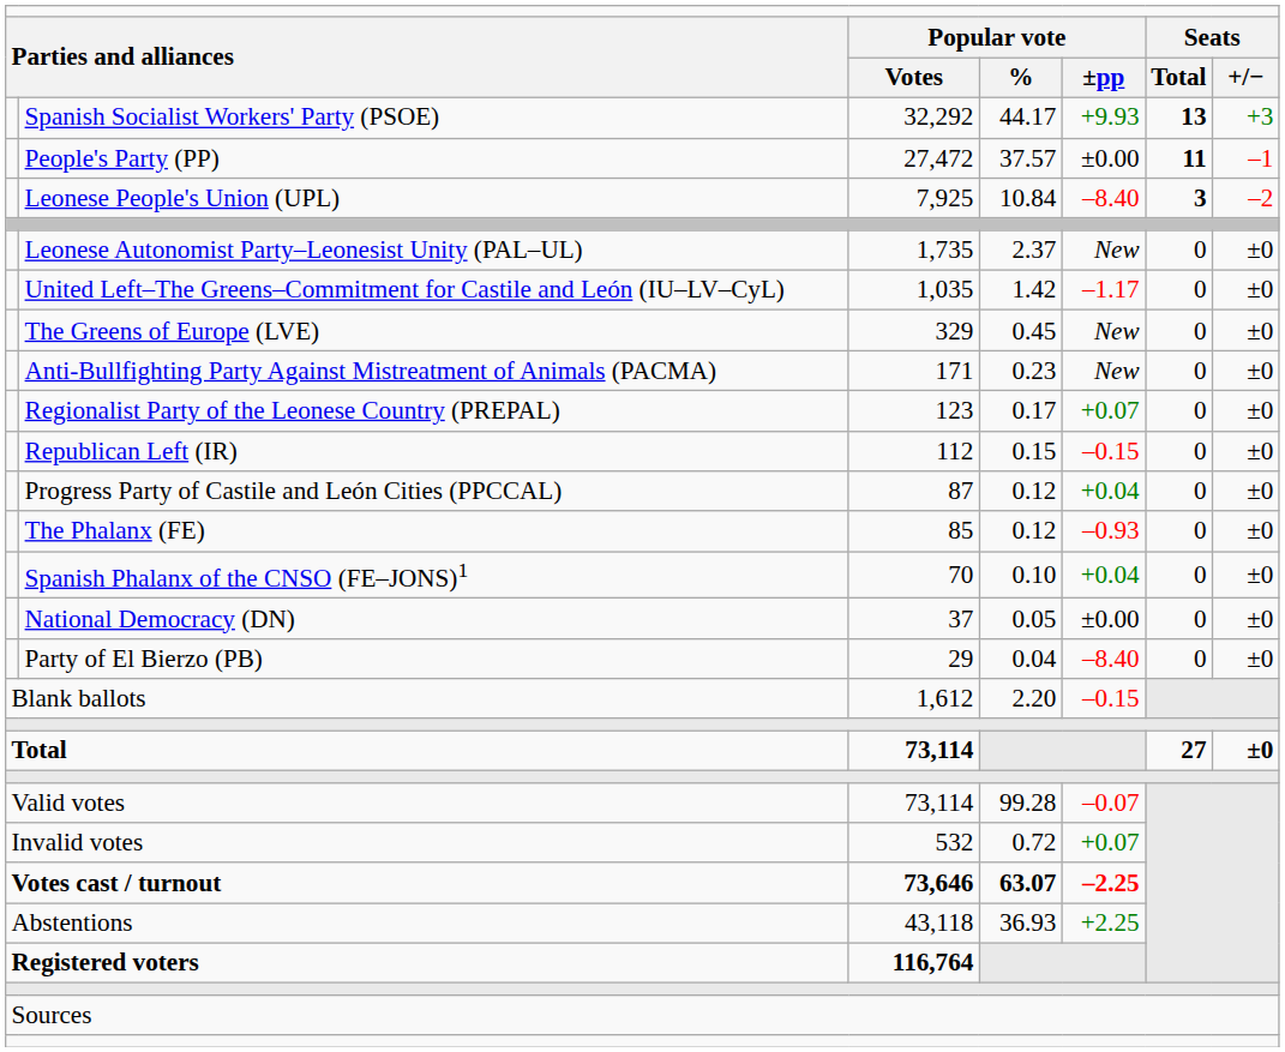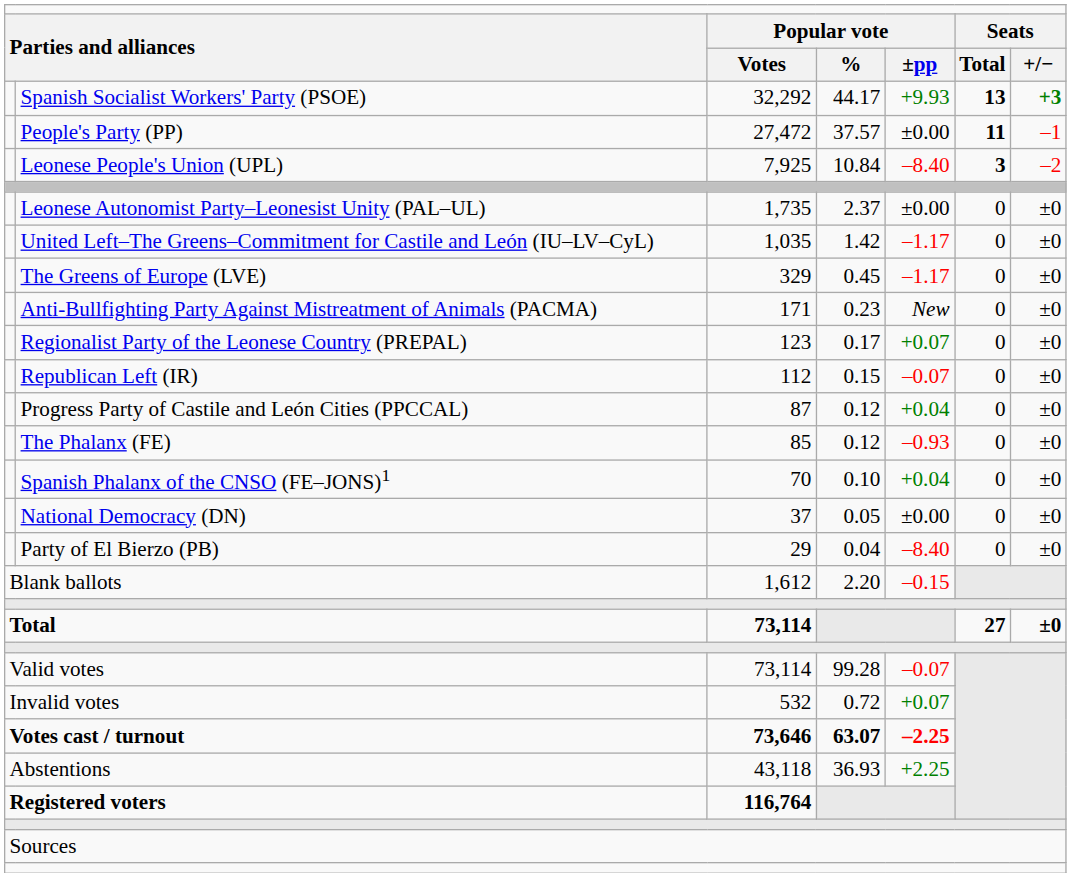Spanish Socialist Workers' Party (PSOE) | column 7: normal -> bold
Leonese Autonomist Party–Leonesist Unity (PAL–UL) | column 5: New -> ±0.00
The Greens of Europe (LVE) | column 5: New -> –1.17
Republican Left (IR) | column 5: –0.15 -> –0.07
